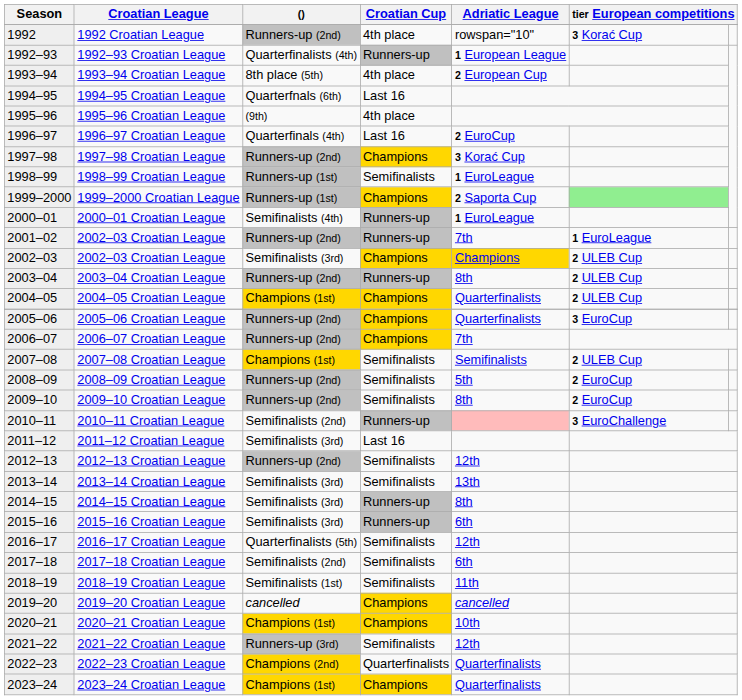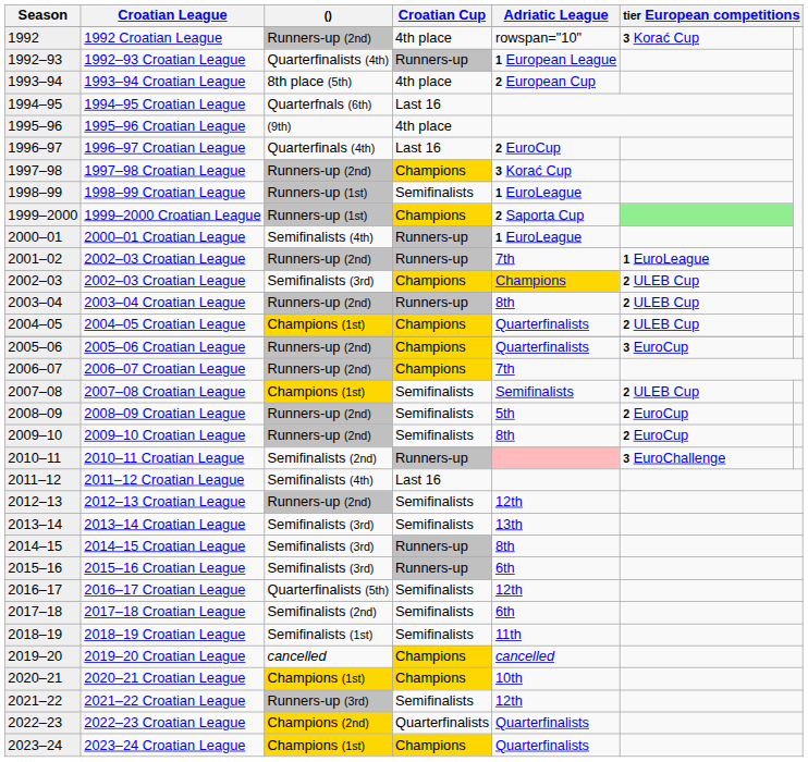2011–12 Croatian League | (): Semifinalists (3rd) -> Semifinalists (4th)
